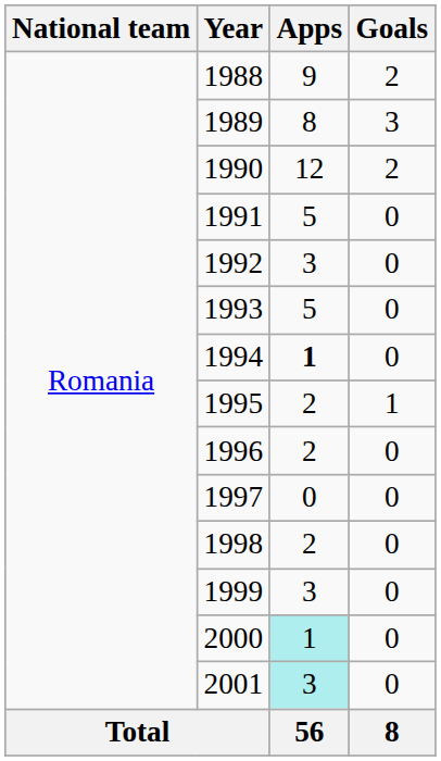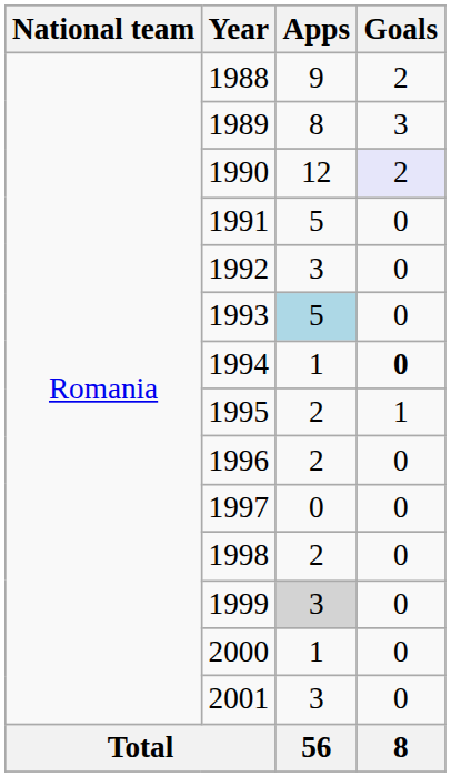1990 | Goals: no background -> lavender background
1993 | Apps: no background -> lightblue background
1994 | Apps: bold -> normal
1994 | Goals: normal -> bold
1999 | Apps: no background -> lightgrey background
2000 | Apps: paleturquoise background -> no background
2001 | Apps: paleturquoise background -> no background
